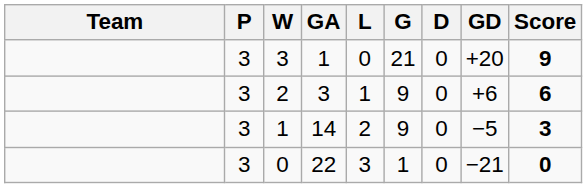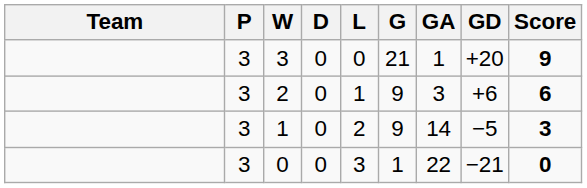columns swapped: D <-> GA
